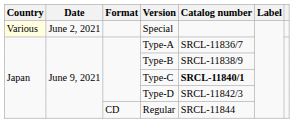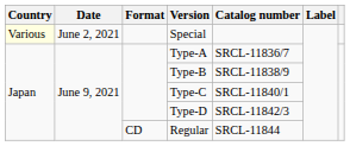Type-C | Catalog number: bold -> normal
